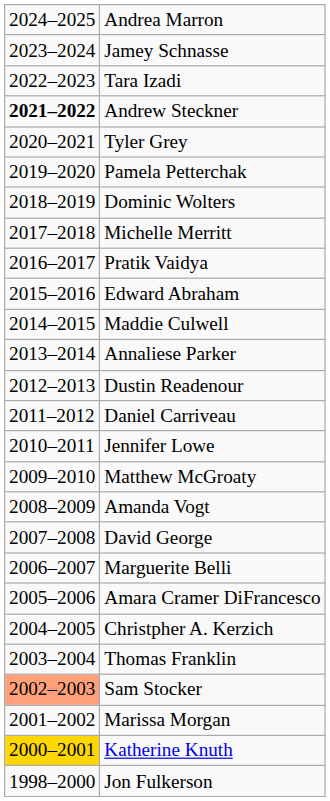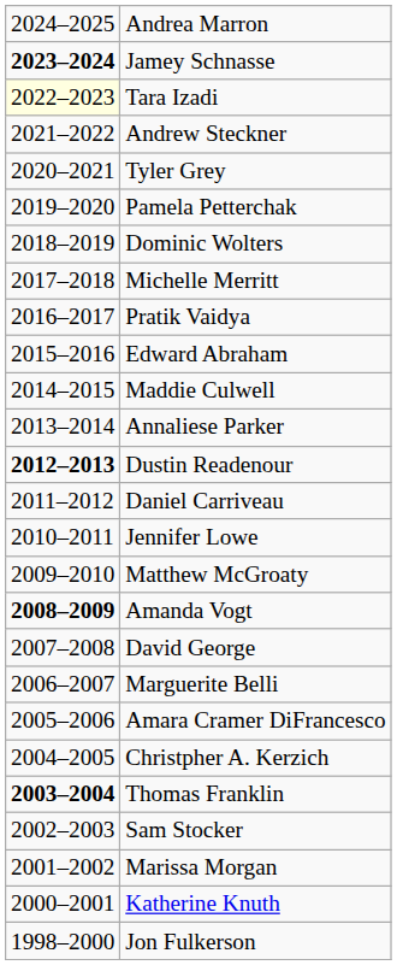Jamey Schnasse | column 1: normal -> bold
Tara Izadi | column 1: no background -> lightyellow background
Andrew Steckner | column 1: bold -> normal
Dustin Readenour | column 1: normal -> bold
Amanda Vogt | column 1: normal -> bold
Thomas Franklin | column 1: normal -> bold
Sam Stocker | column 1: lightsalmon background -> no background
Katherine Knuth | column 1: gold background -> no background
